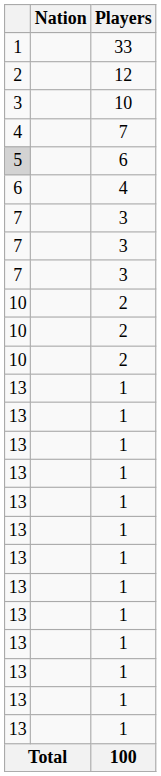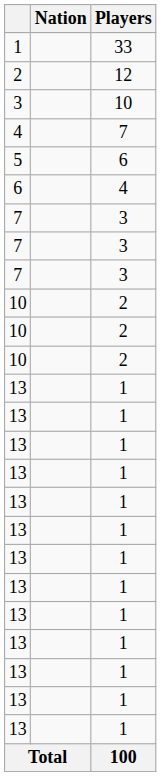5 | column 1: lightgrey background -> no background
